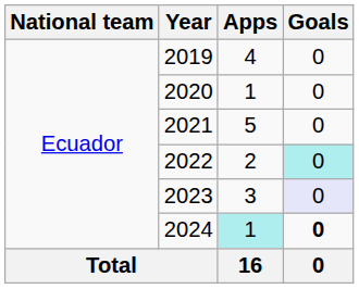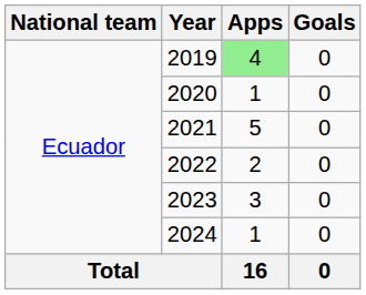2019 | Apps: no background -> lightgreen background
2022 | Goals: paleturquoise background -> no background
2023 | Goals: lavender background -> no background
2024 | Apps: paleturquoise background -> no background
2024 | Goals: bold -> normal
